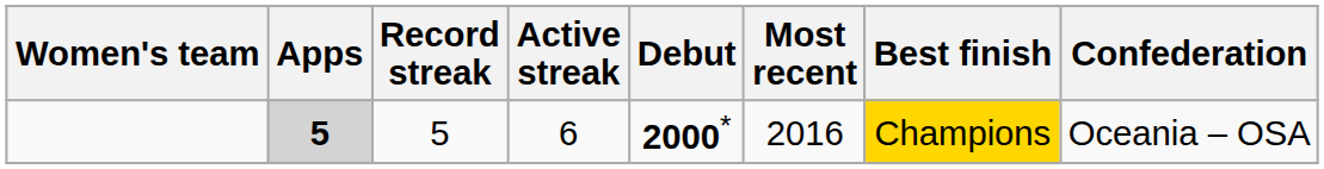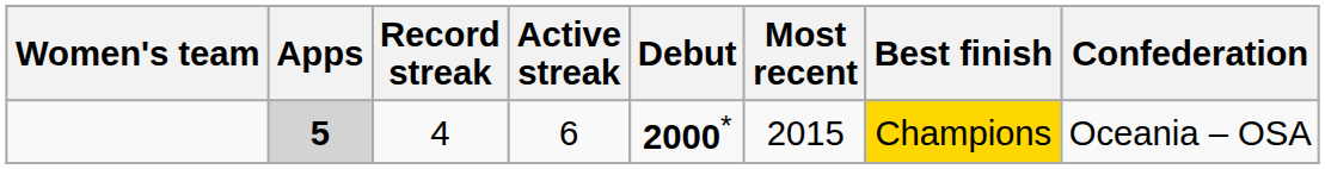row 2 | Record streak: 5 -> 4
row 2 | Most recent: 2016 -> 2015
